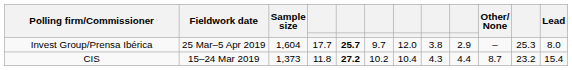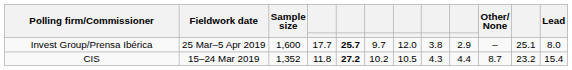Invest Group/Prensa Ibérica | Sample size: 1,604 -> 1,600
Invest Group/Prensa Ibérica | column 11: 25.3 -> 25.1
CIS | Sample size: 1,373 -> 1,352
CIS | column 7: 10.4 -> 10.5
